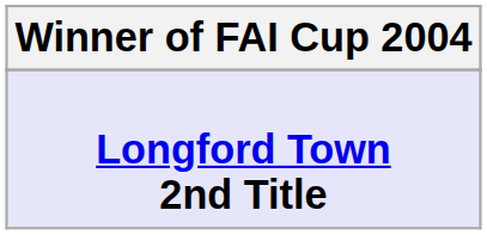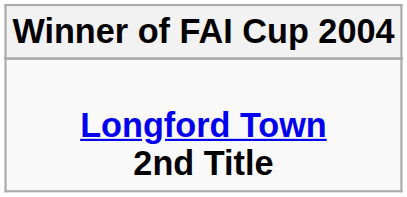row 2 | column 1: lavender background -> no background
